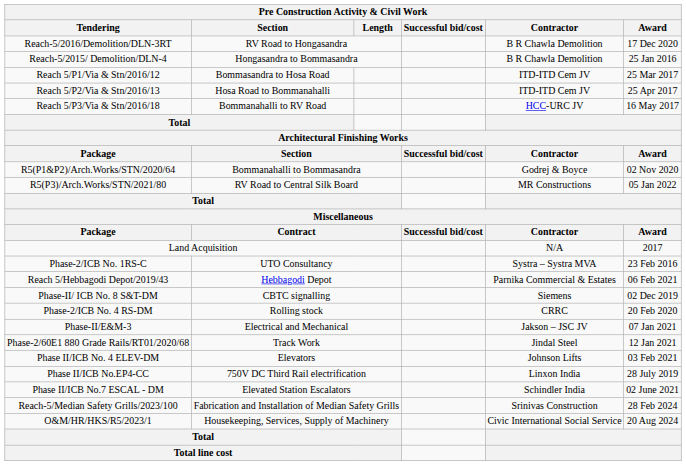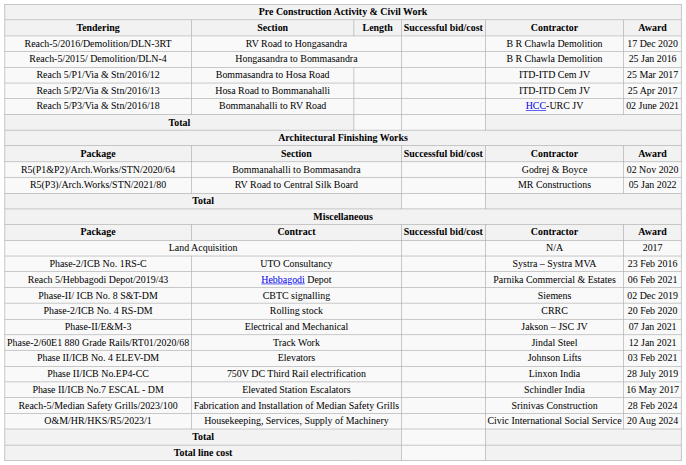Reach 5/P3/Via & Stn/2016/18 | Award: 16 May 2017 -> 02 June 2021
Phase II/ICB No.7 ESCAL - DM | Award: 02 June 2021 -> 16 May 2017
